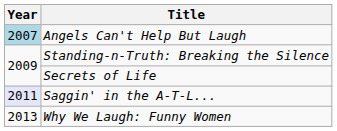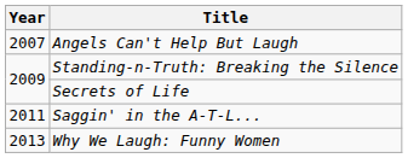Angels Can't Help But Laugh | Year: lightblue background -> no background
Saggin' in the A-T-L... | Year: lavender background -> no background
